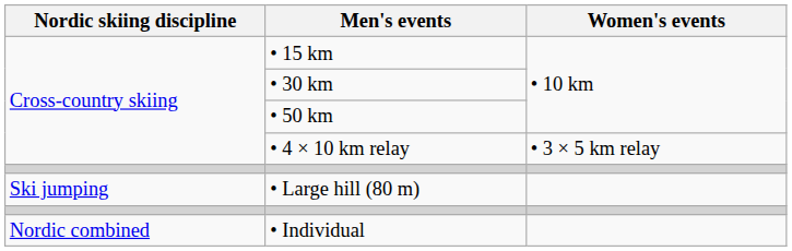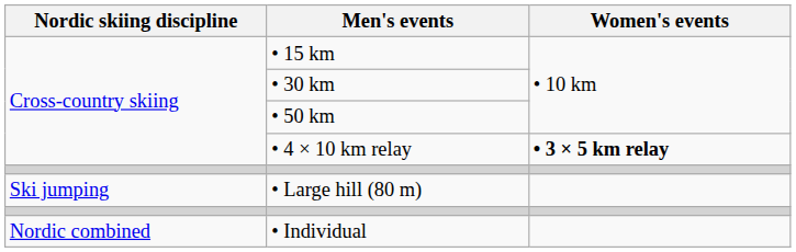• 4 × 10 km relay | Women's events: normal -> bold
